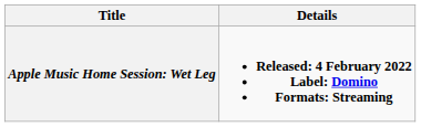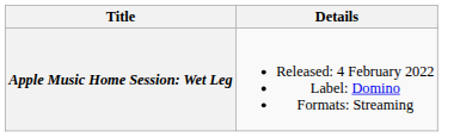Apple Music Home Session: Wet Leg | Details: bold -> normal
